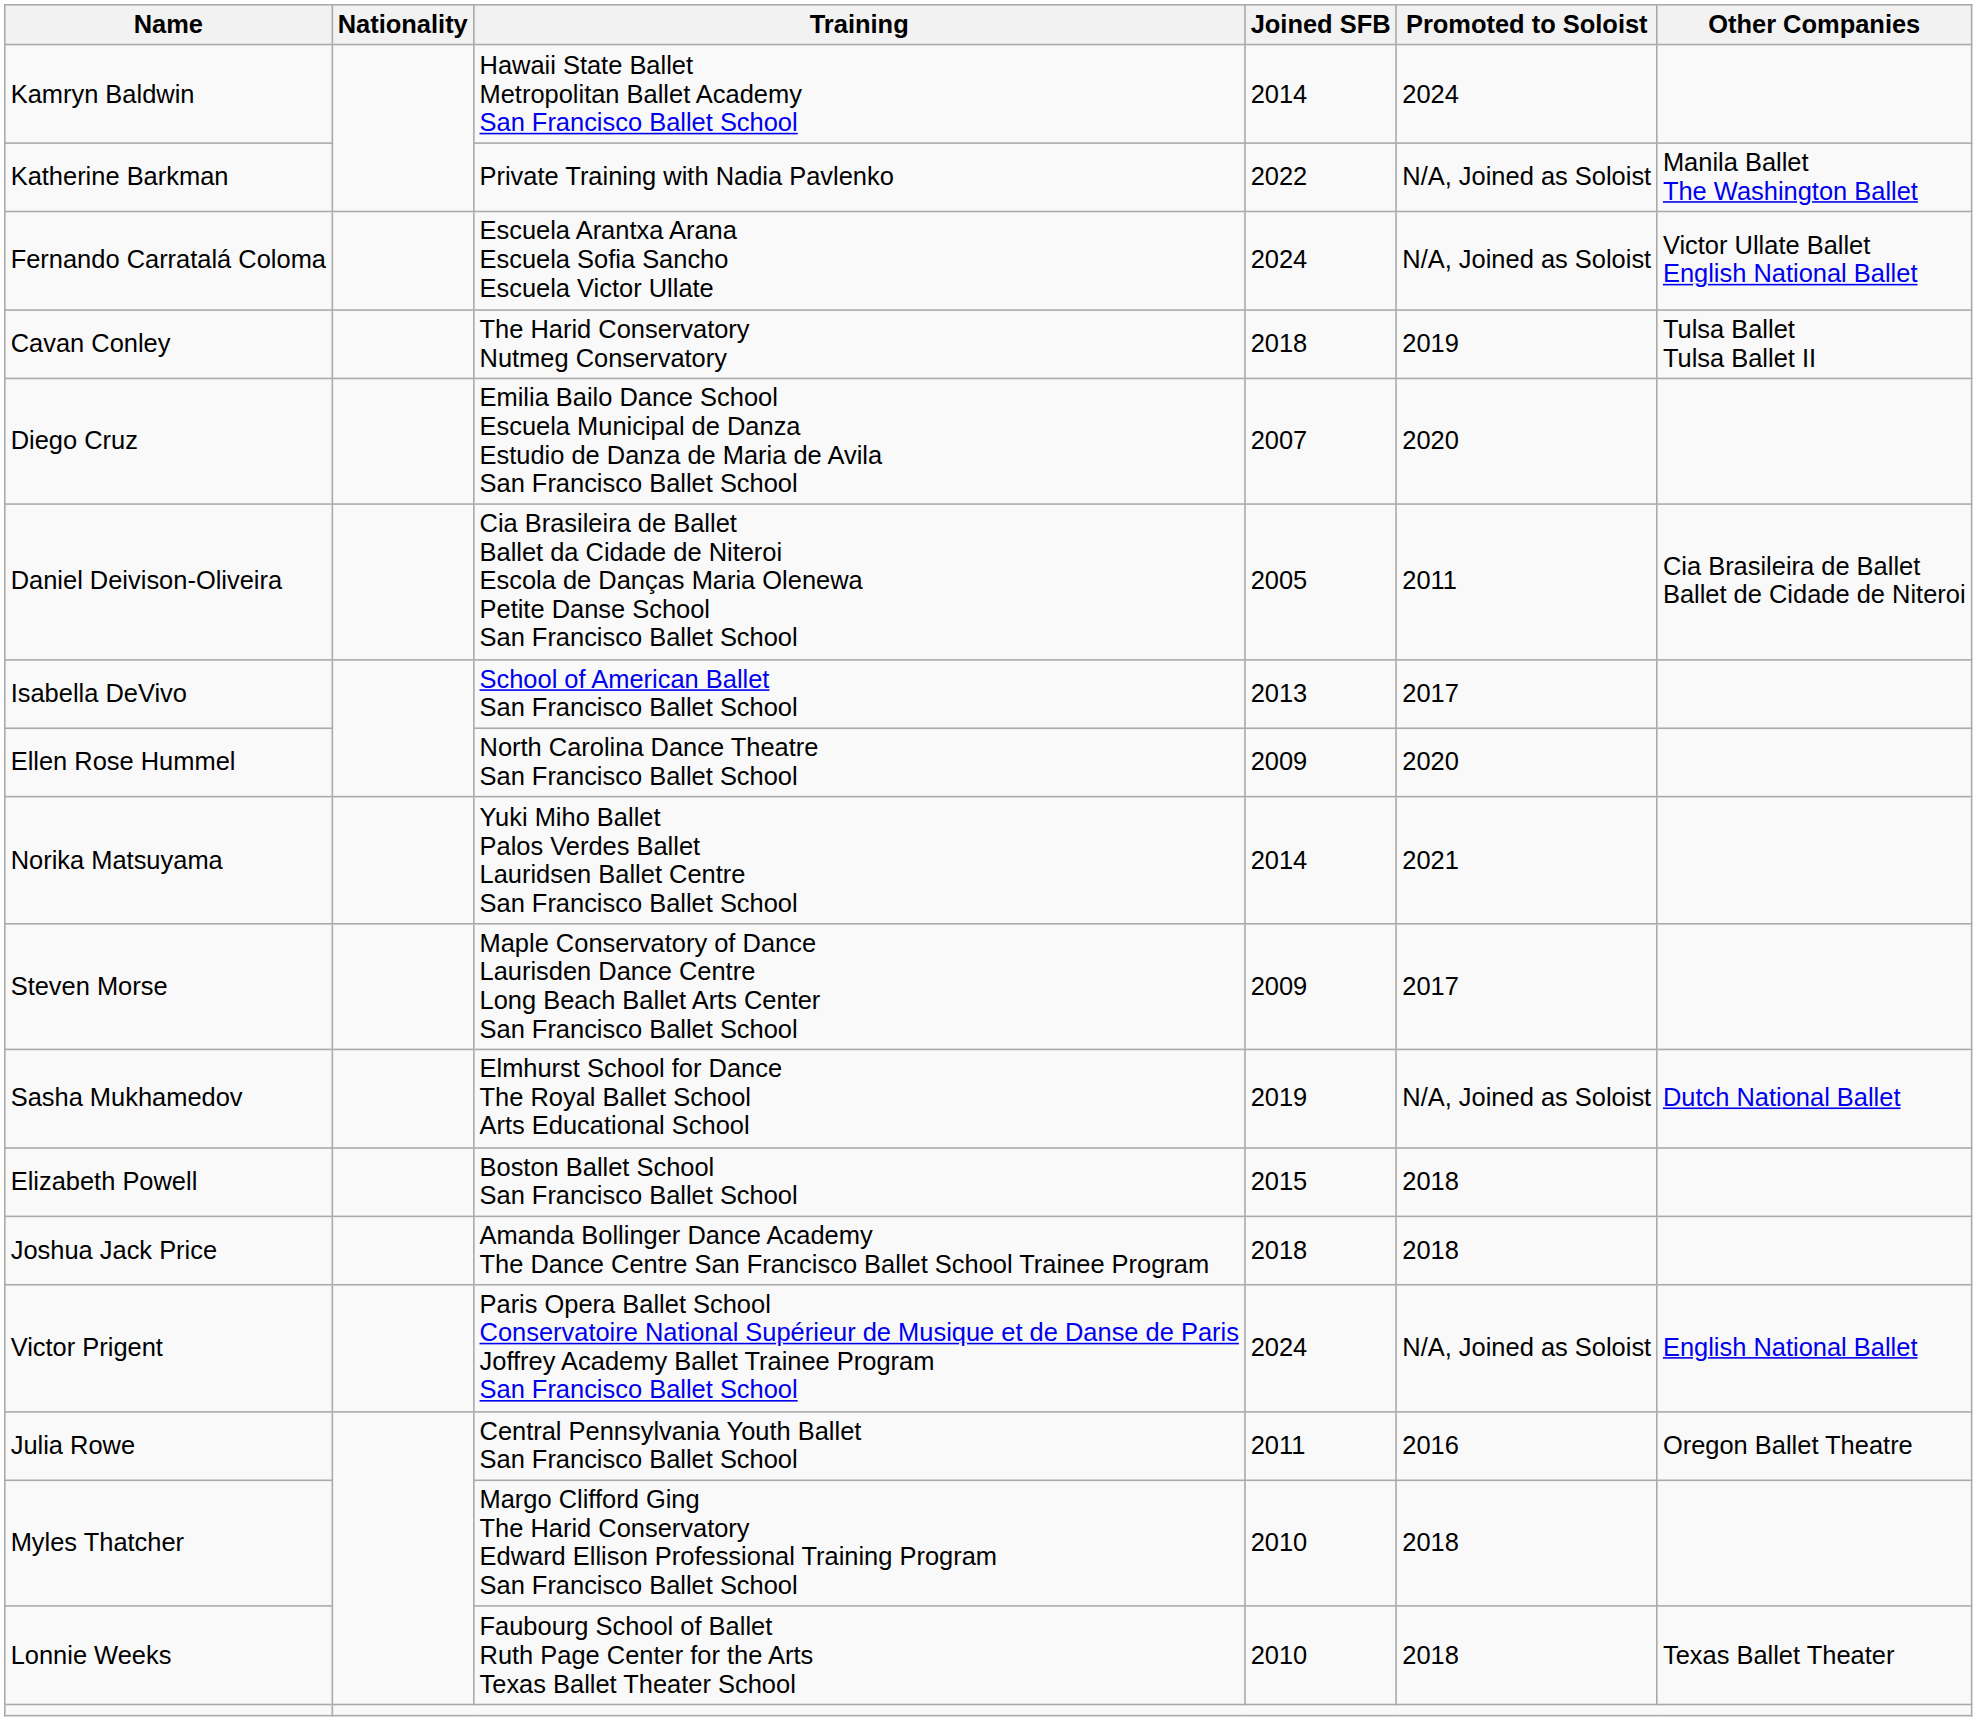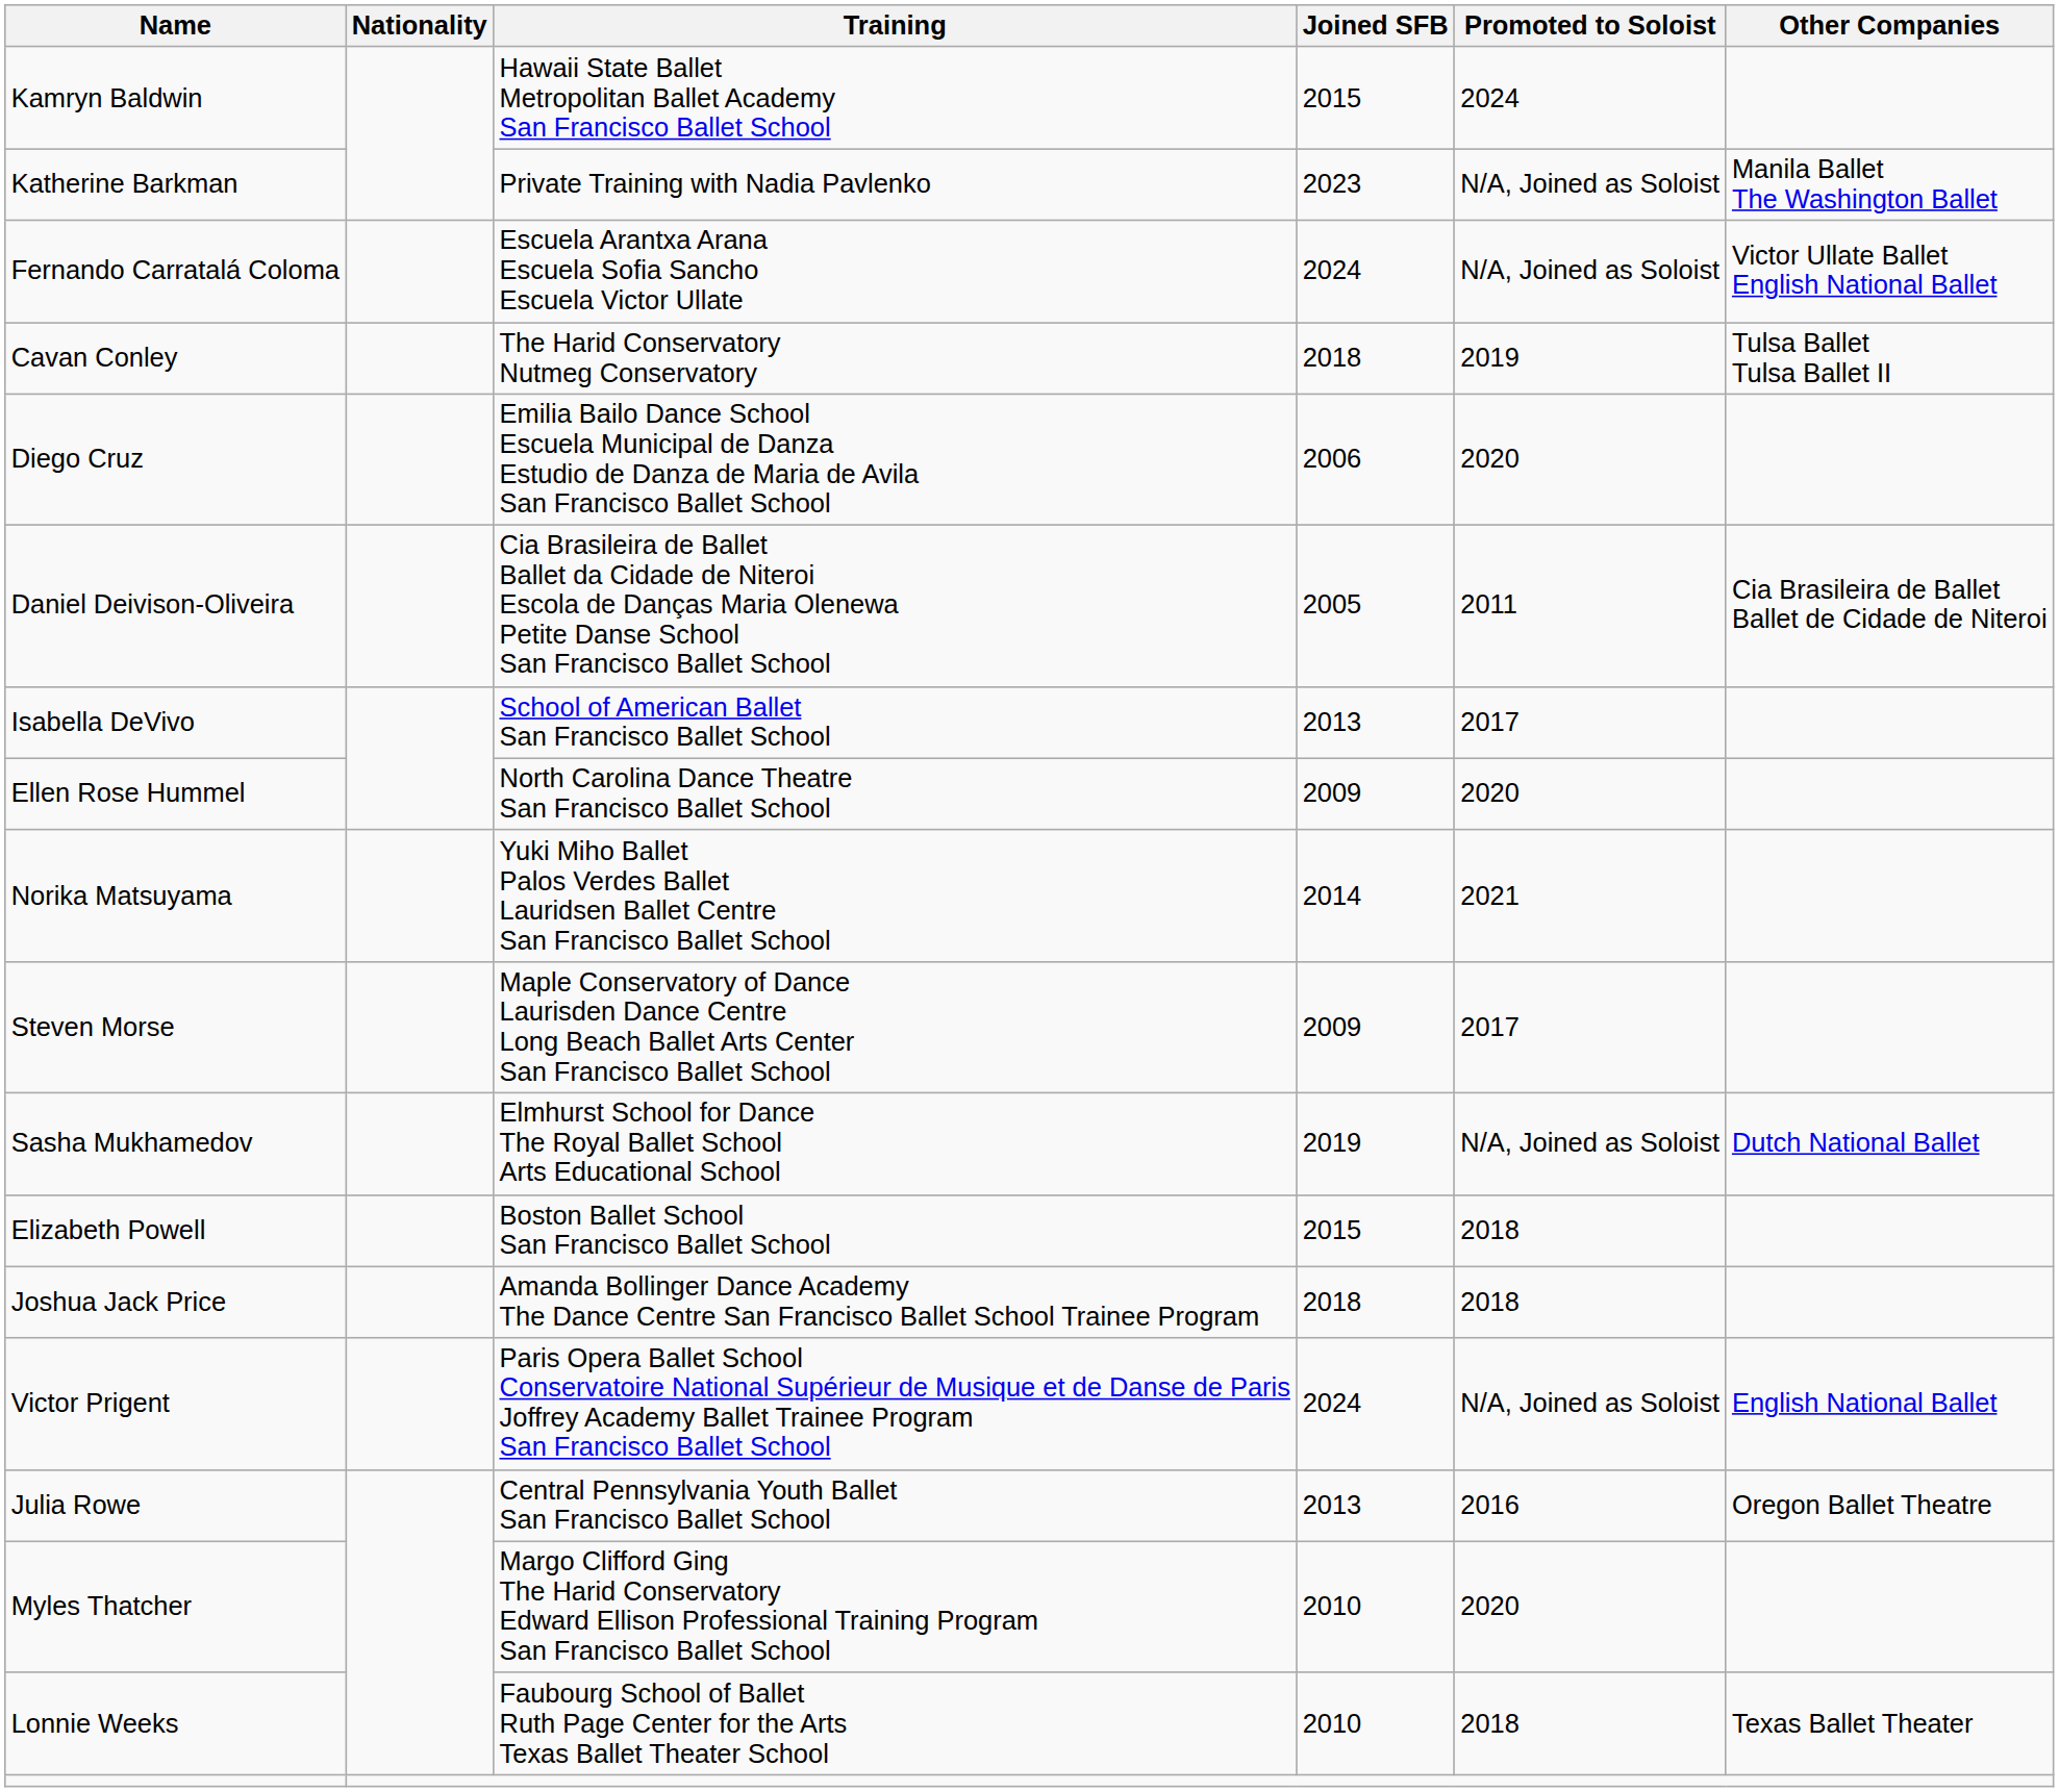Kamryn Baldwin | Joined SFB: 2014 -> 2015
Katherine Barkman | Joined SFB: 2022 -> 2023
Diego Cruz | Joined SFB: 2007 -> 2006
Julia Rowe | Joined SFB: 2011 -> 2013
Myles Thatcher | Promoted to Soloist: 2018 -> 2020
